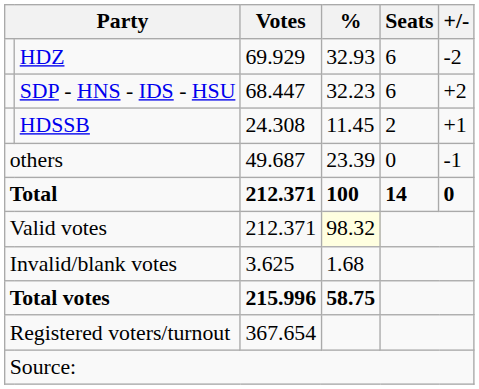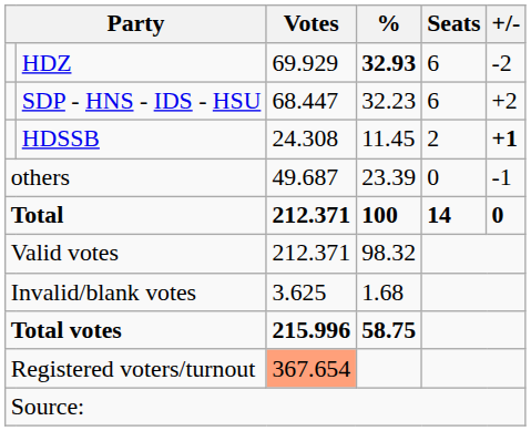HDZ | %: normal -> bold
HDSSB | +/-: normal -> bold
Valid votes | %: lightyellow background -> no background
Registered voters/turnout | Votes: no background -> lightsalmon background
